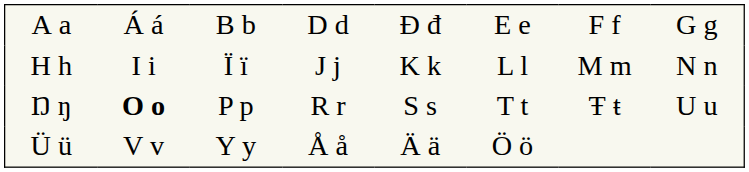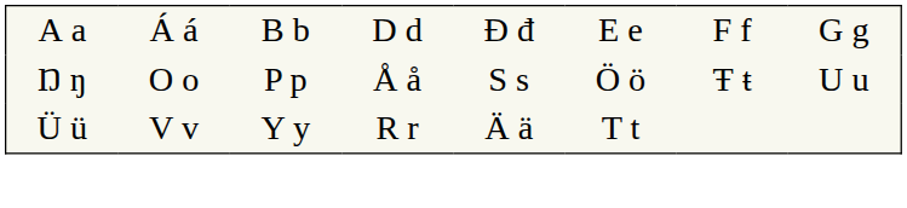- row: H h | I i | Ï ï | J j | K k | L l | M m | N n
Ŋ ŋ | column 2: bold -> normal
Ŋ ŋ | column 4: R r -> Å å
Ŋ ŋ | column 6: T t -> Ö ö
Ü ü | column 4: Å å -> R r
Ü ü | column 6: Ö ö -> T t
